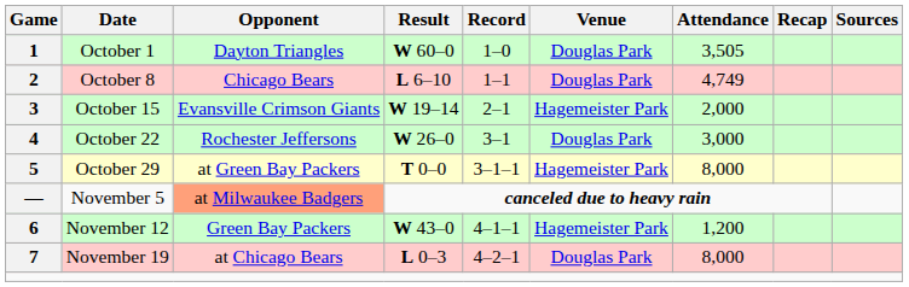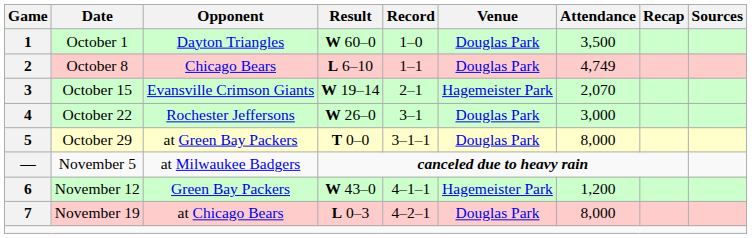October 1 | Attendance: 3,505 -> 3,500
October 15 | Attendance: 2,000 -> 2,070
October 29 | Venue: Hagemeister Park -> Douglas Park
November 5 | Opponent: lightsalmon background -> no background
